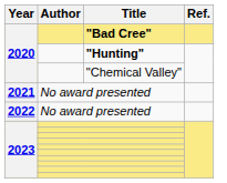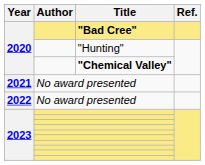"Hunting" | Title: bold -> normal
"Chemical Valley" | Title: normal -> bold
